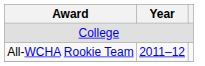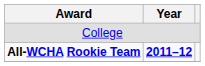All-WCHA Rookie Team | Award: normal -> bold
All-WCHA Rookie Team | Year: normal -> bold
